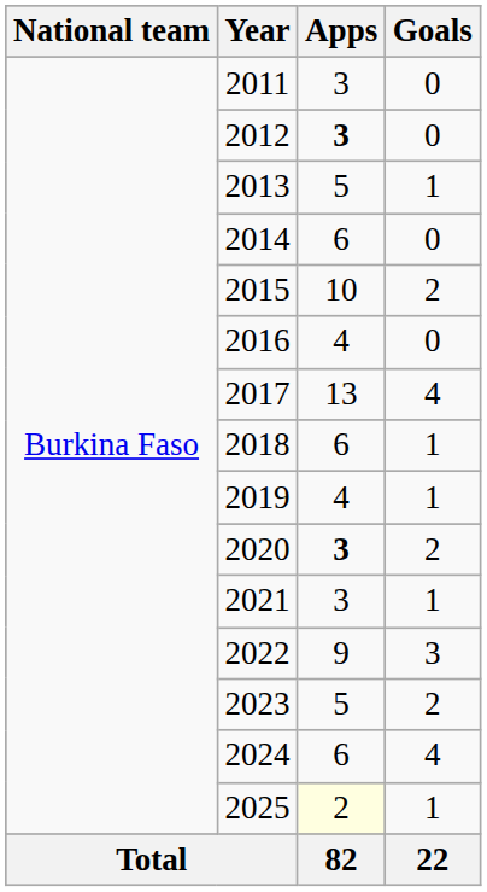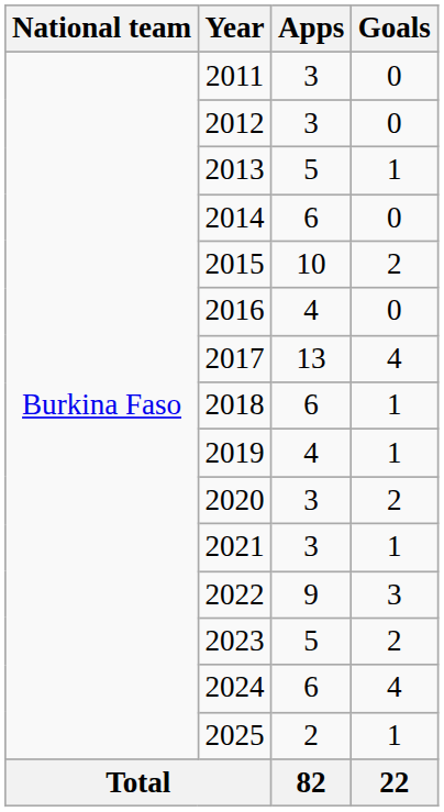2012 | Apps: bold -> normal
2020 | Apps: bold -> normal
2025 | Apps: lightyellow background -> no background
